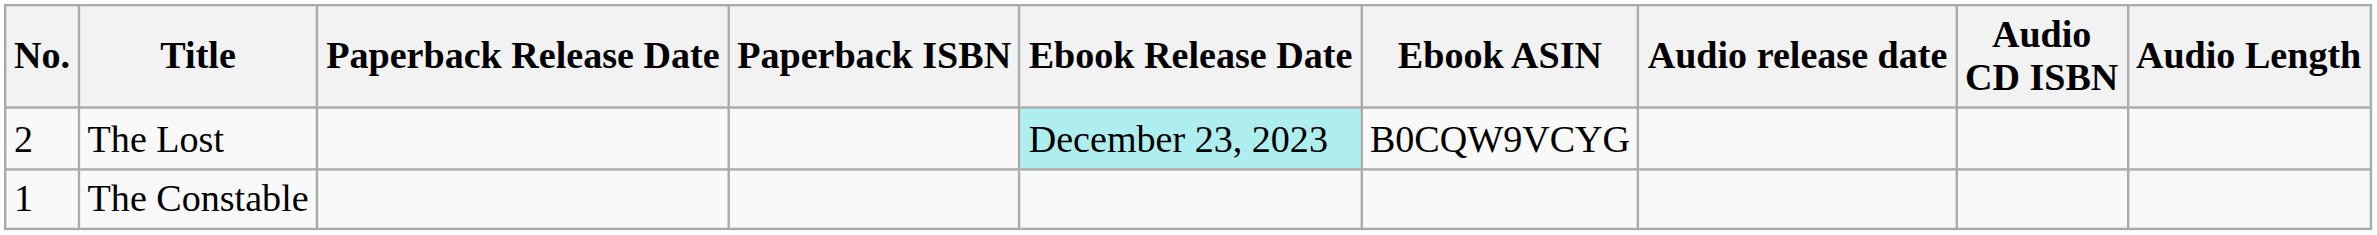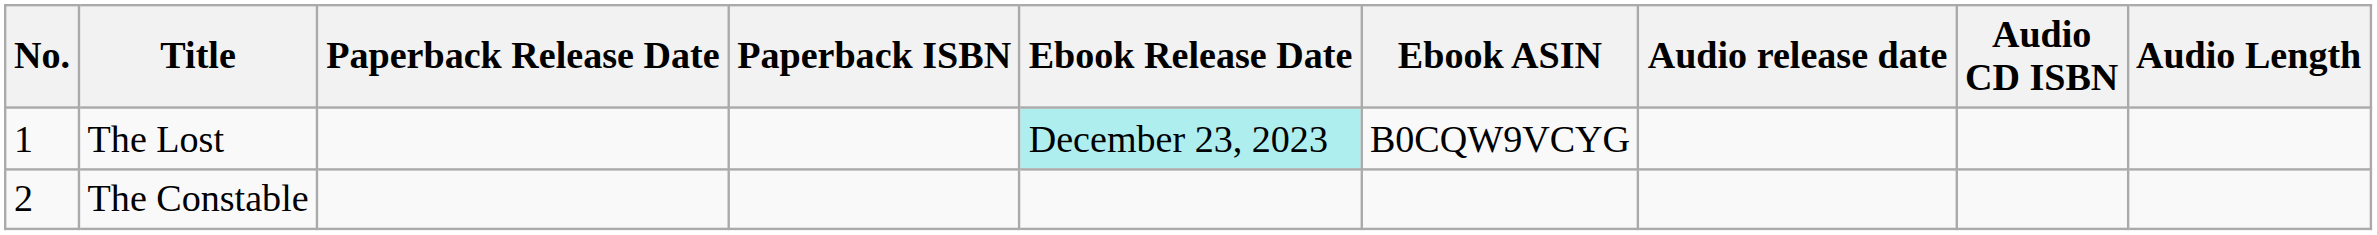The Lost | No.: 2 -> 1
The Constable | No.: 1 -> 2
